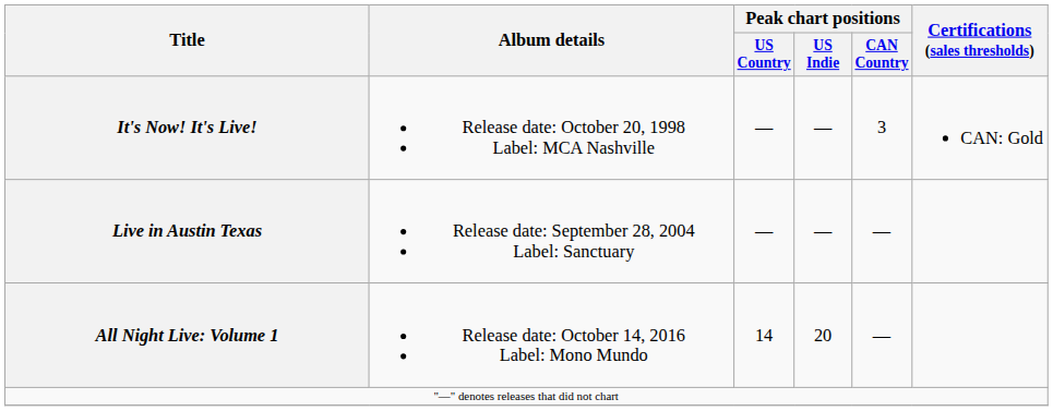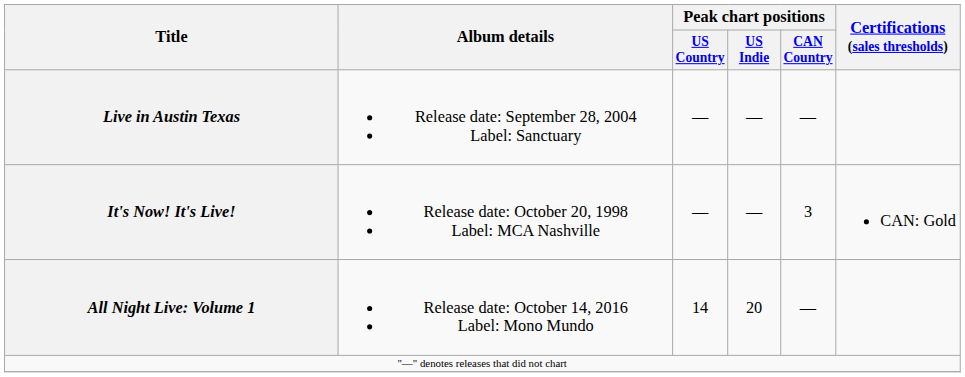rows swapped: It's Now! It's Live! <-> Live in Austin Texas
